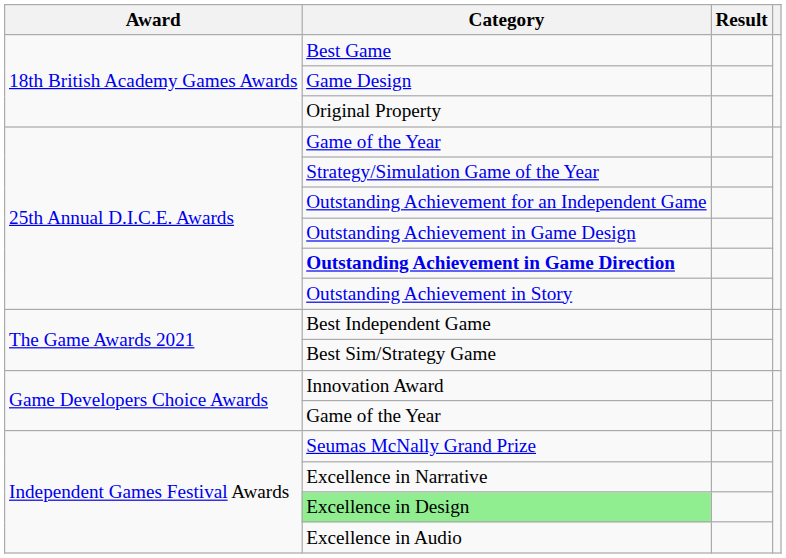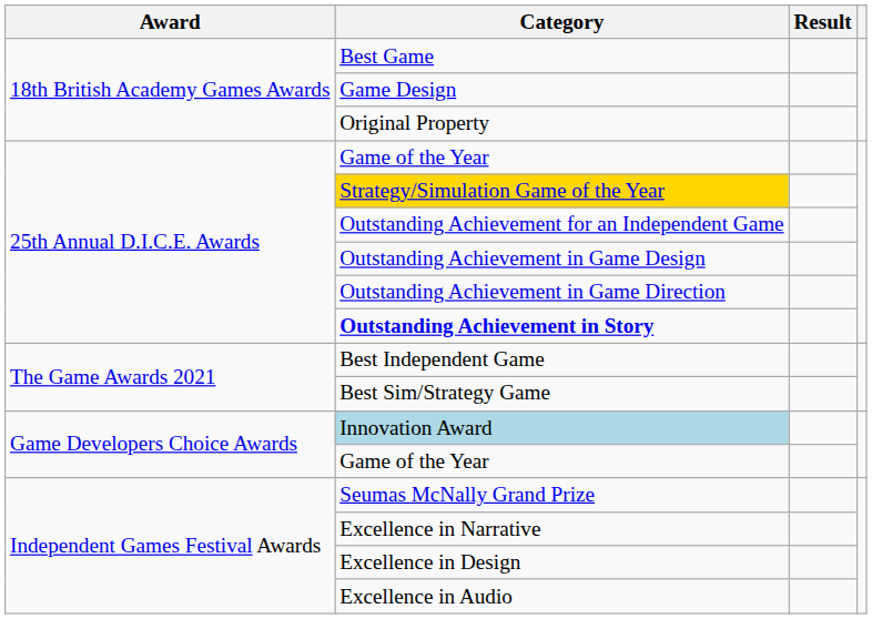Strategy/Simulation Game of the Year | Category: no background -> gold background
Outstanding Achievement in Game Direction | Category: bold -> normal
Outstanding Achievement in Story | Category: normal -> bold
Innovation Award | Category: no background -> lightblue background
Excellence in Design | Category: lightgreen background -> no background
